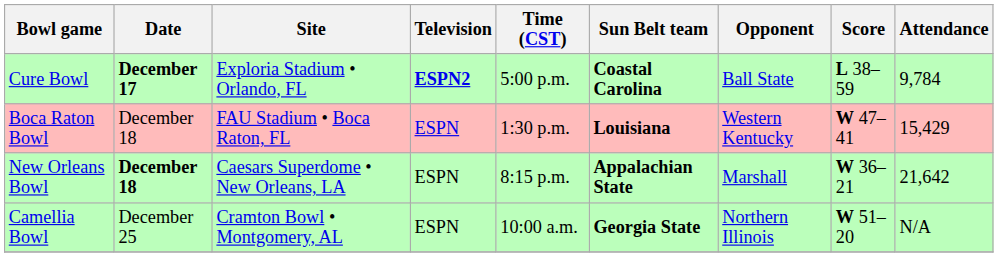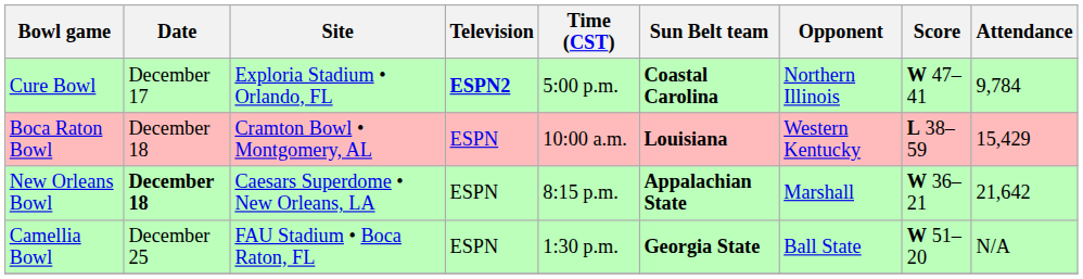Cure Bowl | Date: bold -> normal
Cure Bowl | Opponent: Ball State -> Northern Illinois
Cure Bowl | Score: L 38–59 -> W 47–41
Boca Raton Bowl | Site: FAU Stadium • Boca Raton, FL -> Cramton Bowl • Montgomery, AL
Boca Raton Bowl | Time (CST): 1:30 p.m. -> 10:00 a.m.
Boca Raton Bowl | Score: W 47–41 -> L 38–59
Camellia Bowl | Site: Cramton Bowl • Montgomery, AL -> FAU Stadium • Boca Raton, FL
Camellia Bowl | Time (CST): 10:00 a.m. -> 1:30 p.m.
Camellia Bowl | Opponent: Northern Illinois -> Ball State
